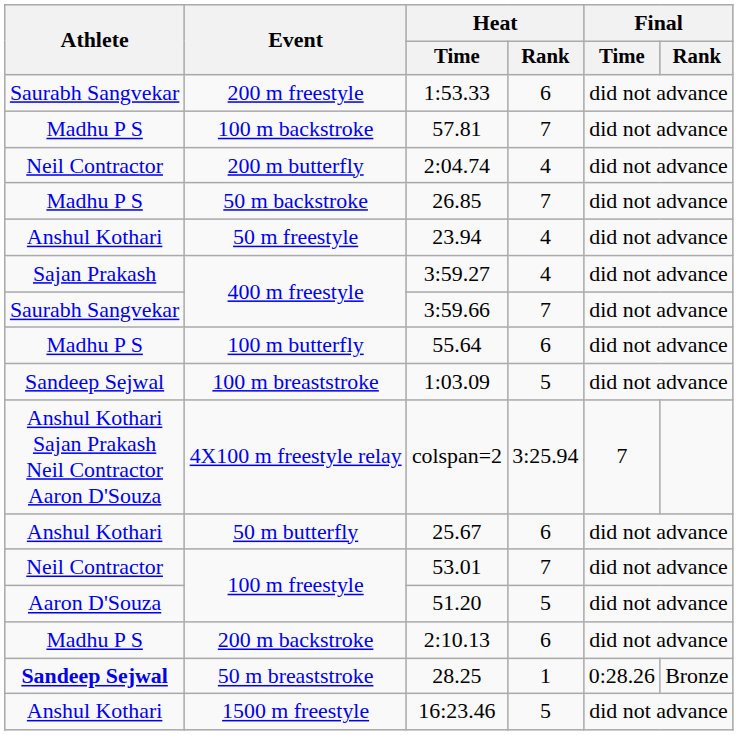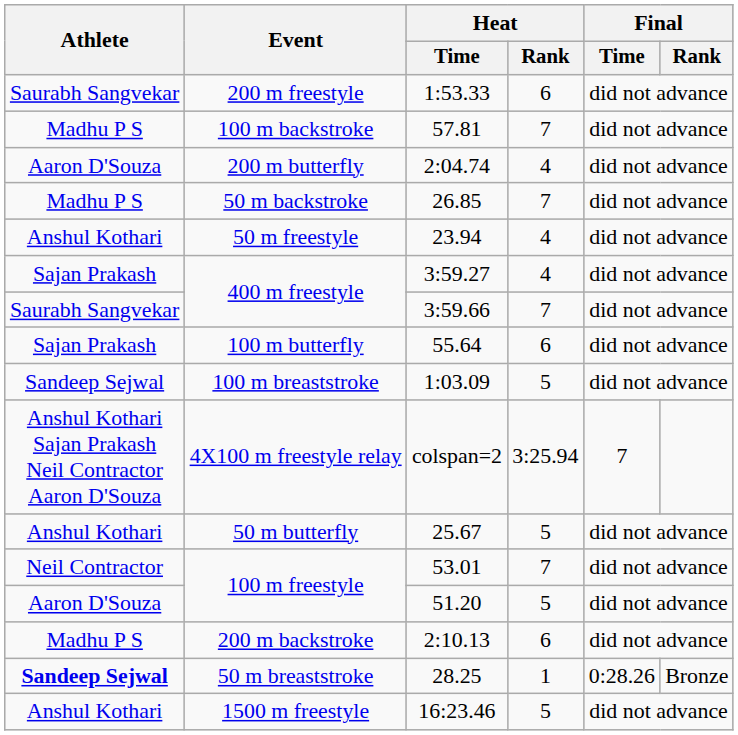2:04.74 | Athlete: Neil Contractor -> Aaron D'Souza
55.64 | Athlete: Madhu P S -> Sajan Prakash
25.67 | Heat / Rank: 6 -> 5
